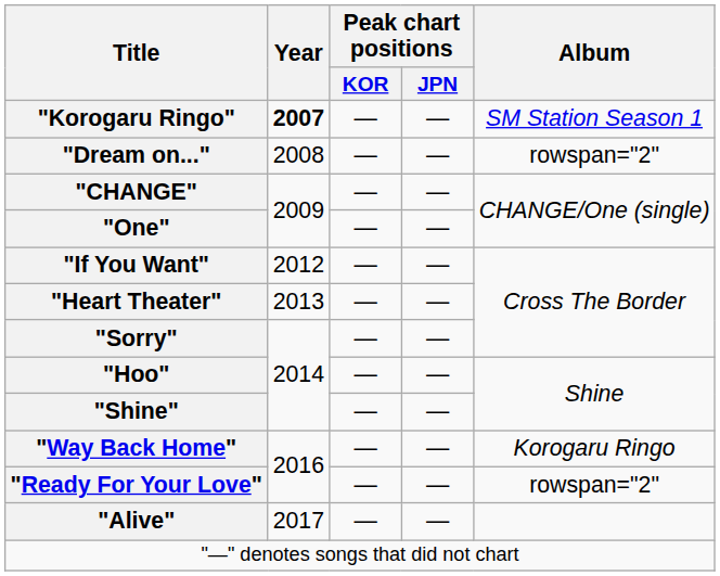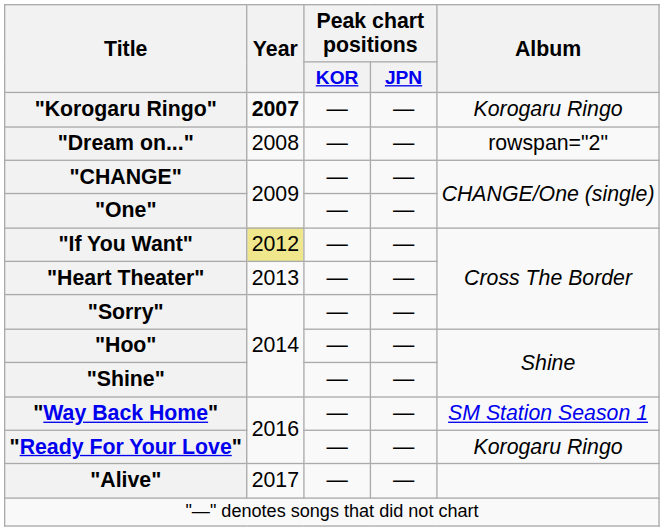"Korogaru Ringo" | Album: SM Station Season 1 -> Korogaru Ringo
"If You Want" | Year: no background -> khaki background
"Way Back Home" | Album: Korogaru Ringo -> SM Station Season 1
"Ready For Your Love" | Album: rowspan="2" -> Korogaru Ringo
